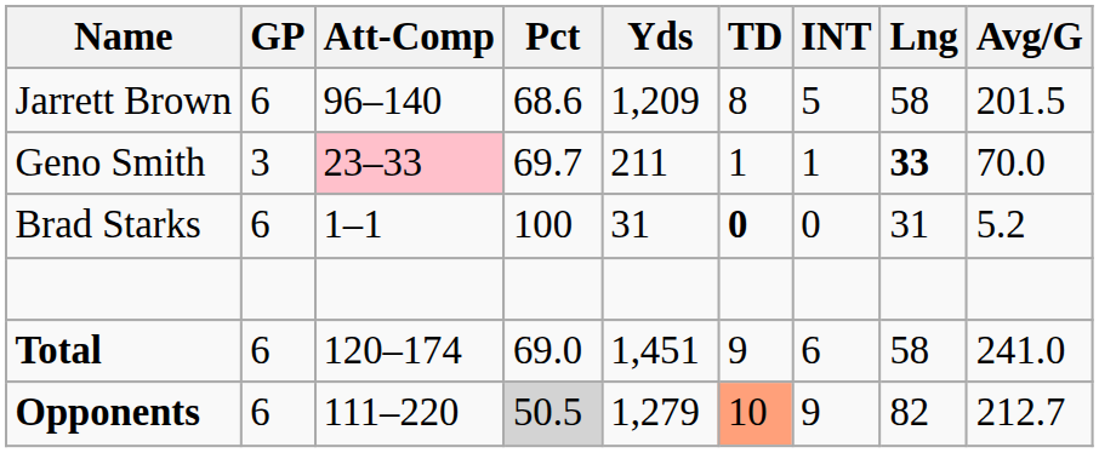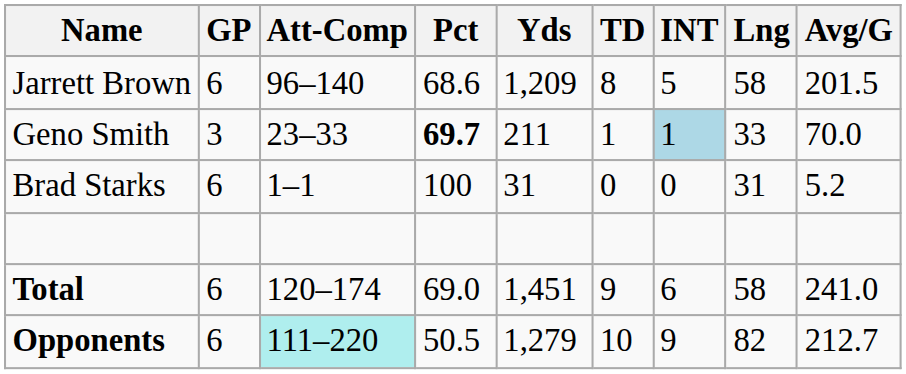Geno Smith | Att-Comp: pink background -> no background
Geno Smith | Pct: normal -> bold
Geno Smith | INT: no background -> lightblue background
Geno Smith | Lng: bold -> normal
Brad Starks | TD: bold -> normal
Opponents | Att-Comp: no background -> paleturquoise background
Opponents | Pct: lightgrey background -> no background
Opponents | TD: lightsalmon background -> no background
